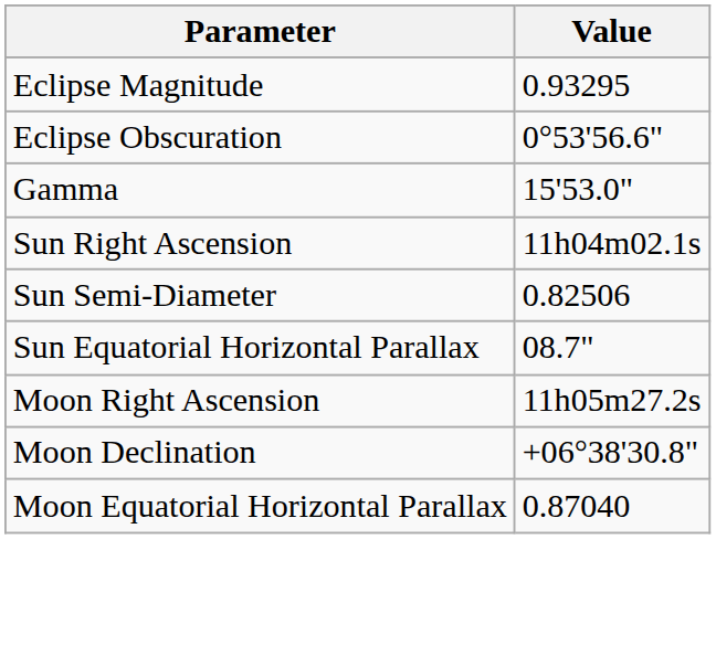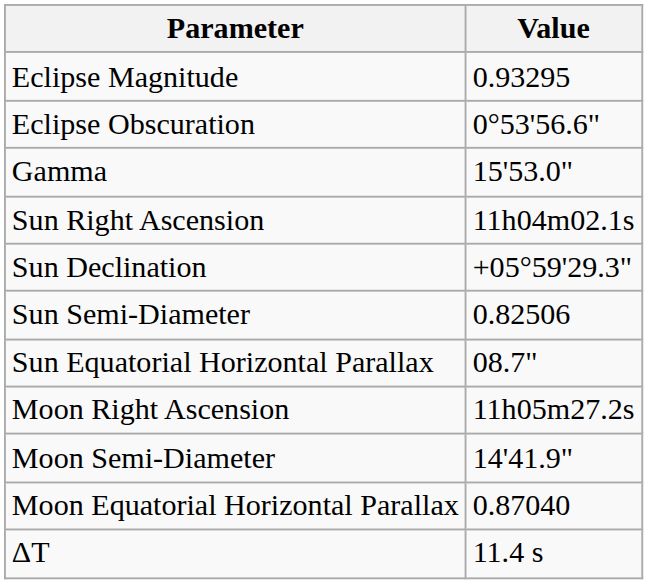+ row: Sun Declination | +05°59'29.3"
- row: Moon Declination | +06°38'30.8"
+ row: Moon Semi-Diameter | 14'41.9"
+ row: ΔT | 11.4 s
